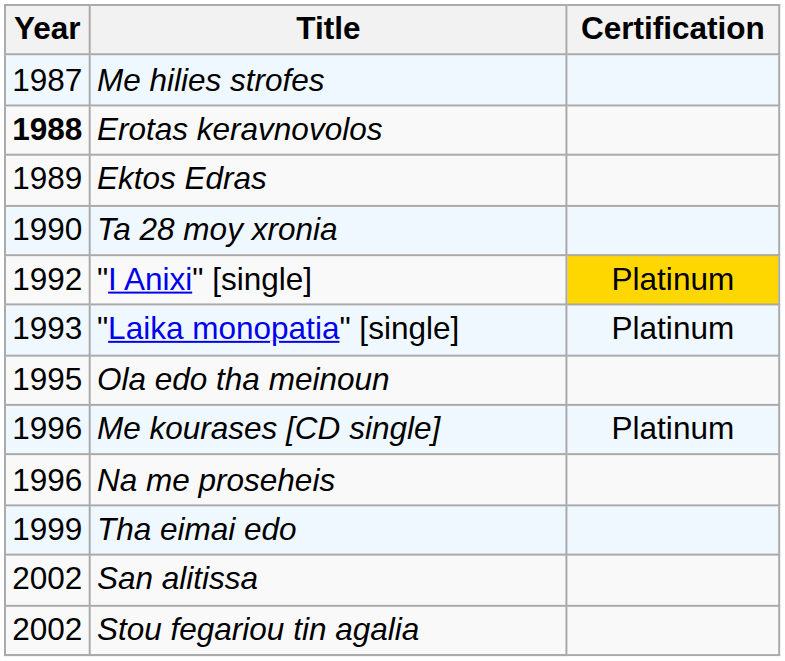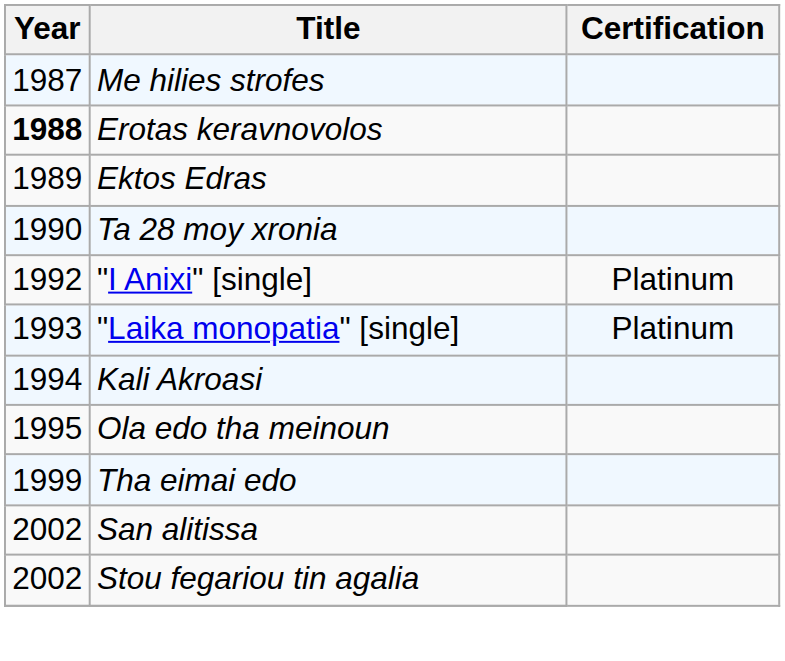"I Anixi" [single] | Certification: gold background -> no background
+ row: 1994 | Kali Akroasi
- row: 1996 | Me kourases [CD single] | Platinum
- row: 1996 | Na me proseheis
